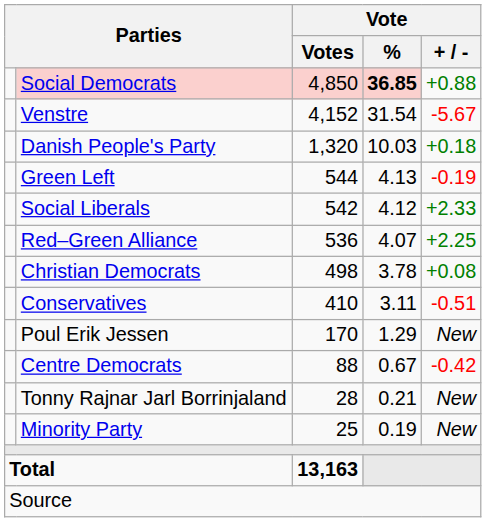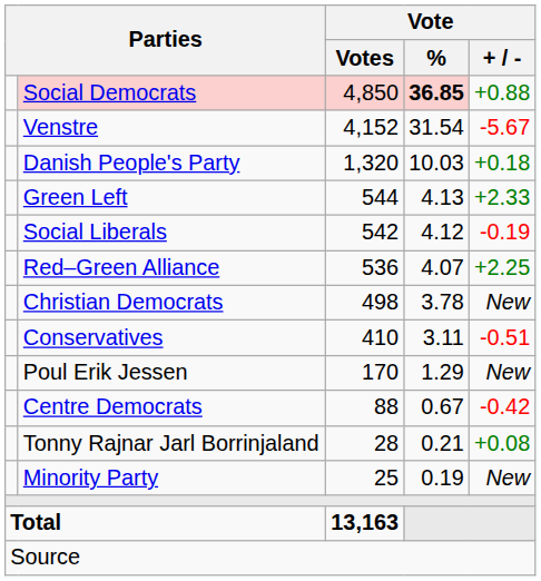Green Left | Vote / + / -: -0.19 -> +2.33
Social Liberals | Vote / + / -: +2.33 -> -0.19
Christian Democrats | Vote / + / -: +0.08 -> New
Tonny Rajnar Jarl Borrinjaland | Vote / + / -: New -> +0.08
